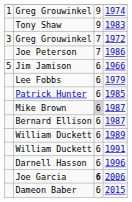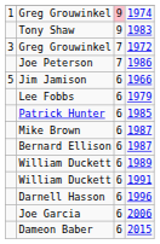1974 | column 3: no background -> pink background
Mike Brown / 1987 | column 3: lightgrey background -> no background
2006 | column 3: bold -> normal
